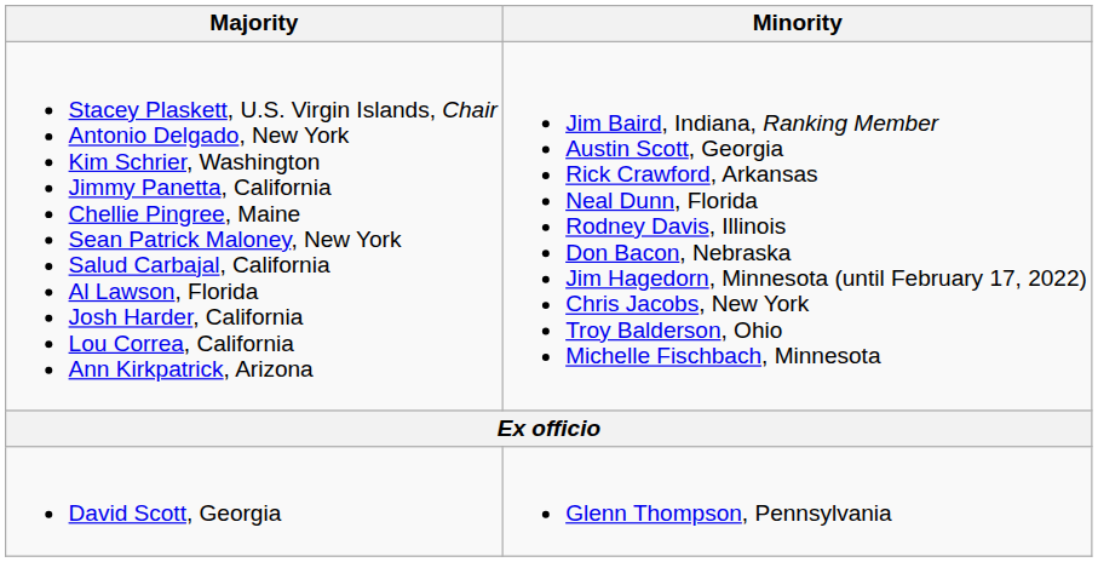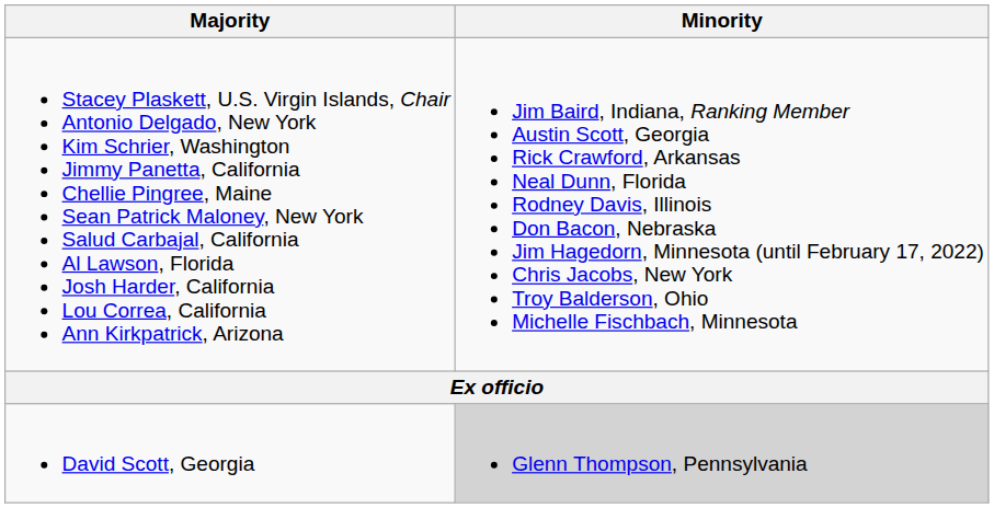David Scott, Georgia | Minority: no background -> lightgrey background
